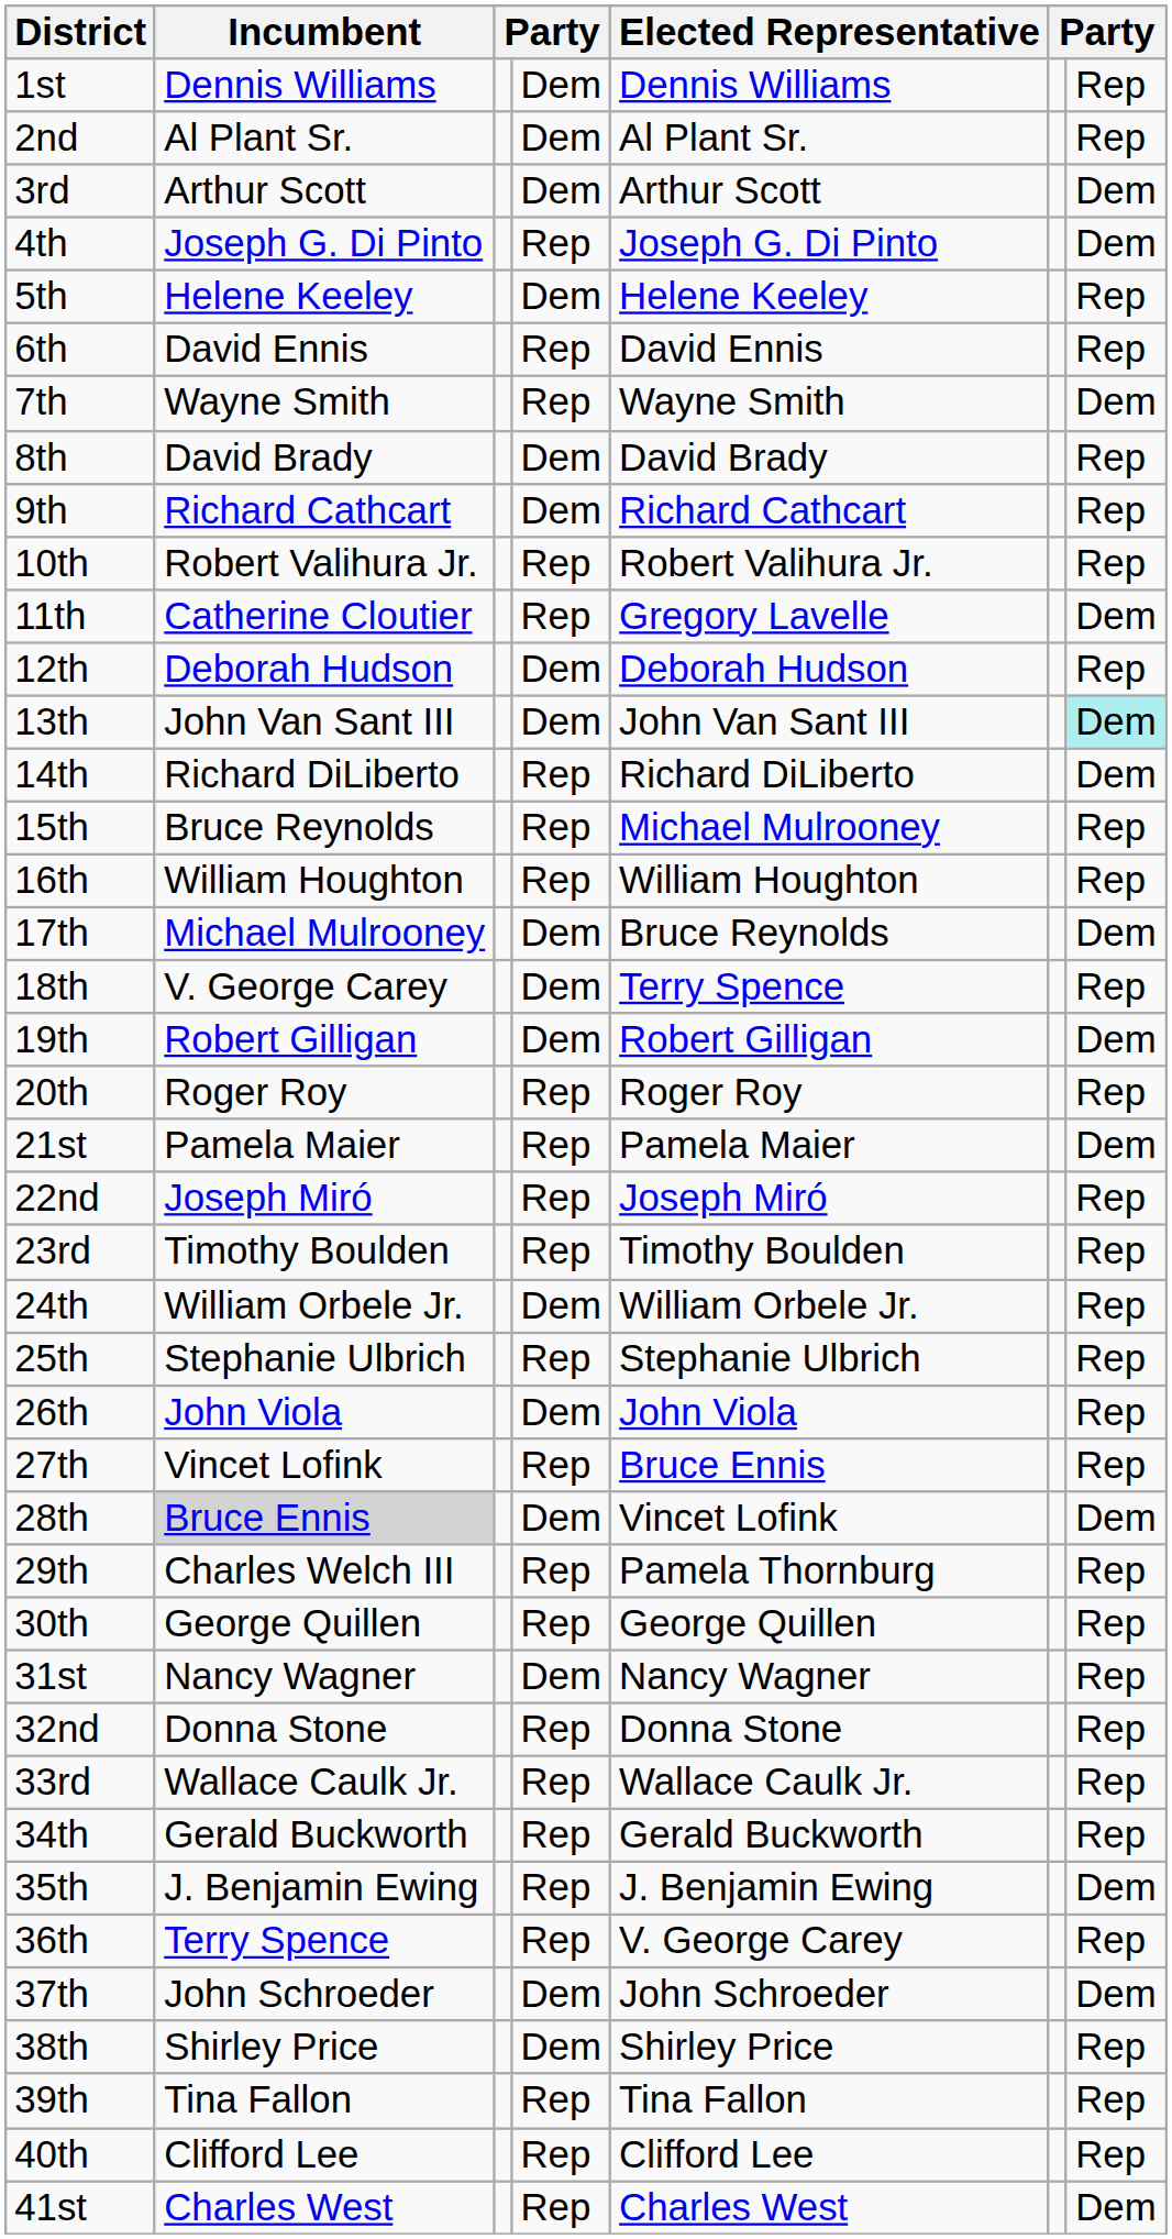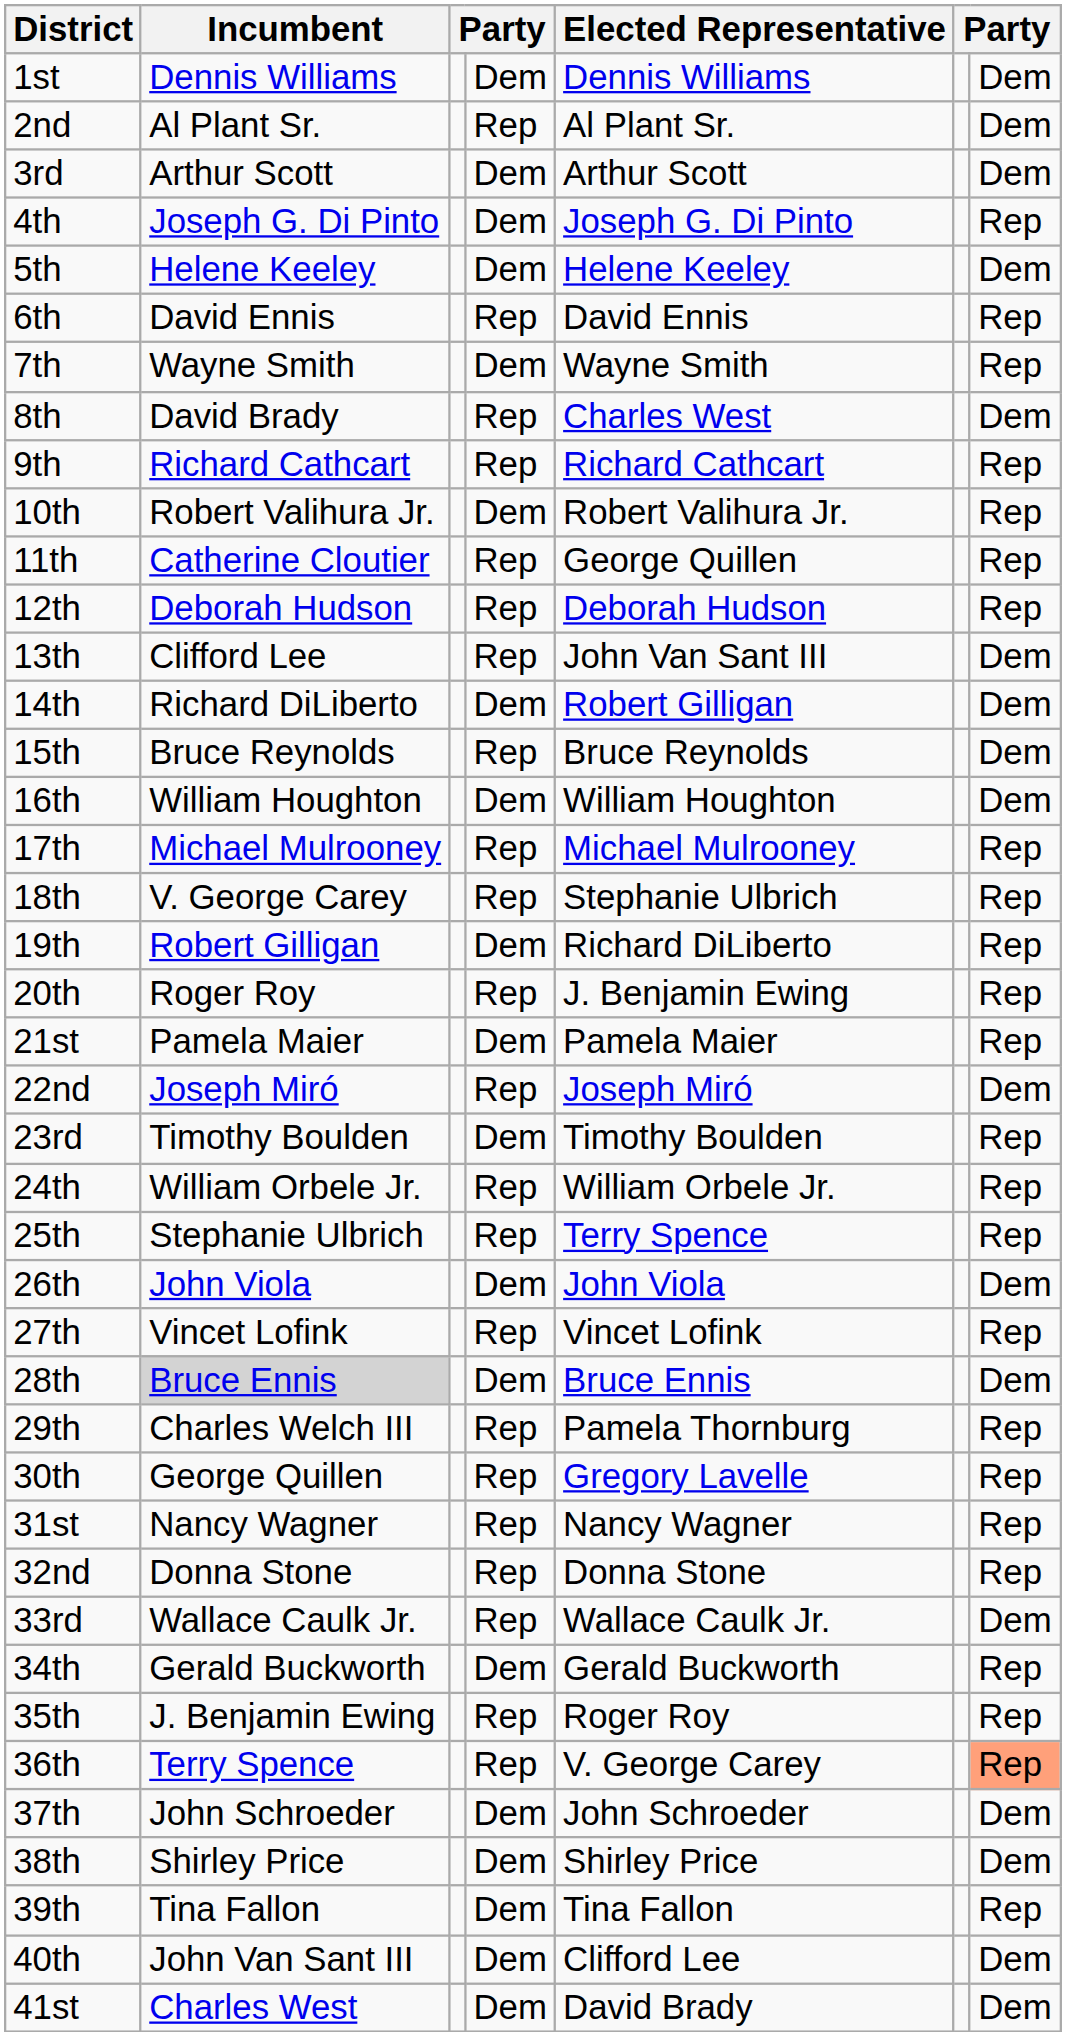1st | column 7: Rep -> Dem
2nd | column 4: Dem -> Rep
2nd | column 7: Rep -> Dem
4th | column 4: Rep -> Dem
4th | column 7: Dem -> Rep
5th | column 7: Rep -> Dem
7th | column 4: Rep -> Dem
7th | column 7: Dem -> Rep
8th | column 4: Dem -> Rep
8th | Elected Representative: David Brady -> Charles West
8th | column 7: Rep -> Dem
9th | column 4: Dem -> Rep
10th | column 4: Rep -> Dem
11th | Elected Representative: Gregory Lavelle -> George Quillen
11th | column 7: Dem -> Rep
12th | column 4: Dem -> Rep
13th | Incumbent: John Van Sant III -> Clifford Lee
13th | column 4: Dem -> Rep
13th | column 7: paleturquoise background -> no background
14th | column 4: Rep -> Dem
14th | Elected Representative: Richard DiLiberto -> Robert Gilligan
15th | Elected Representative: Michael Mulrooney -> Bruce Reynolds
15th | column 7: Rep -> Dem
16th | column 4: Rep -> Dem
16th | column 7: Rep -> Dem
17th | column 4: Dem -> Rep
17th | Elected Representative: Bruce Reynolds -> Michael Mulrooney
17th | column 7: Dem -> Rep
18th | column 4: Dem -> Rep
18th | Elected Representative: Terry Spence -> Stephanie Ulbrich
19th | Elected Representative: Robert Gilligan -> Richard DiLiberto
19th | column 7: Dem -> Rep
20th | Elected Representative: Roger Roy -> J. Benjamin Ewing
21st | column 4: Rep -> Dem
21st | column 7: Dem -> Rep
22nd | column 7: Rep -> Dem
23rd | column 4: Rep -> Dem
24th | column 4: Dem -> Rep
25th | Elected Representative: Stephanie Ulbrich -> Terry Spence
26th | column 7: Rep -> Dem
27th | Elected Representative: Bruce Ennis -> Vincet Lofink
28th | Elected Representative: Vincet Lofink -> Bruce Ennis
30th | Elected Representative: George Quillen -> Gregory Lavelle
31st | column 4: Dem -> Rep
33rd | column 7: Rep -> Dem
34th | column 4: Rep -> Dem
35th | Elected Representative: J. Benjamin Ewing -> Roger Roy
35th | column 7: Dem -> Rep
36th | column 7: no background -> lightsalmon background
38th | column 7: Rep -> Dem
39th | column 4: Rep -> Dem
40th | Incumbent: Clifford Lee -> John Van Sant III
40th | column 4: Rep -> Dem
40th | column 7: Rep -> Dem
41st | column 4: Rep -> Dem
41st | Elected Representative: Charles West -> David Brady
